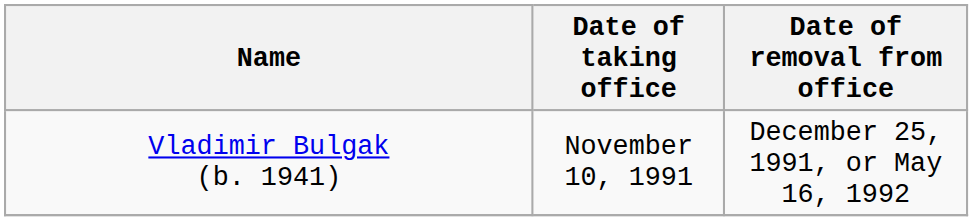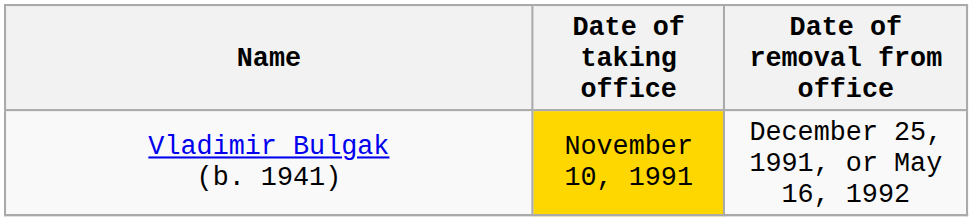Vladimir Bulgak (b. 1941) | Date of taking office: no background -> gold background
